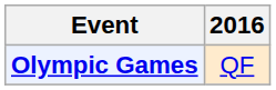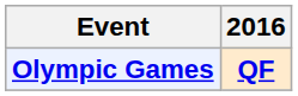Olympic Games | 2016: normal -> bold
